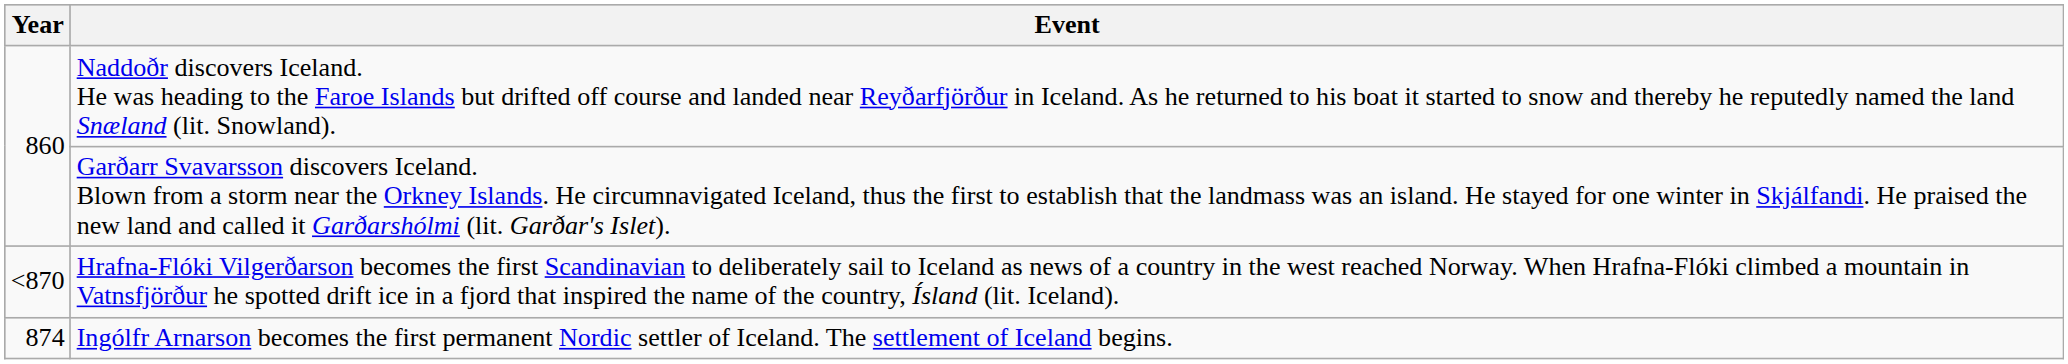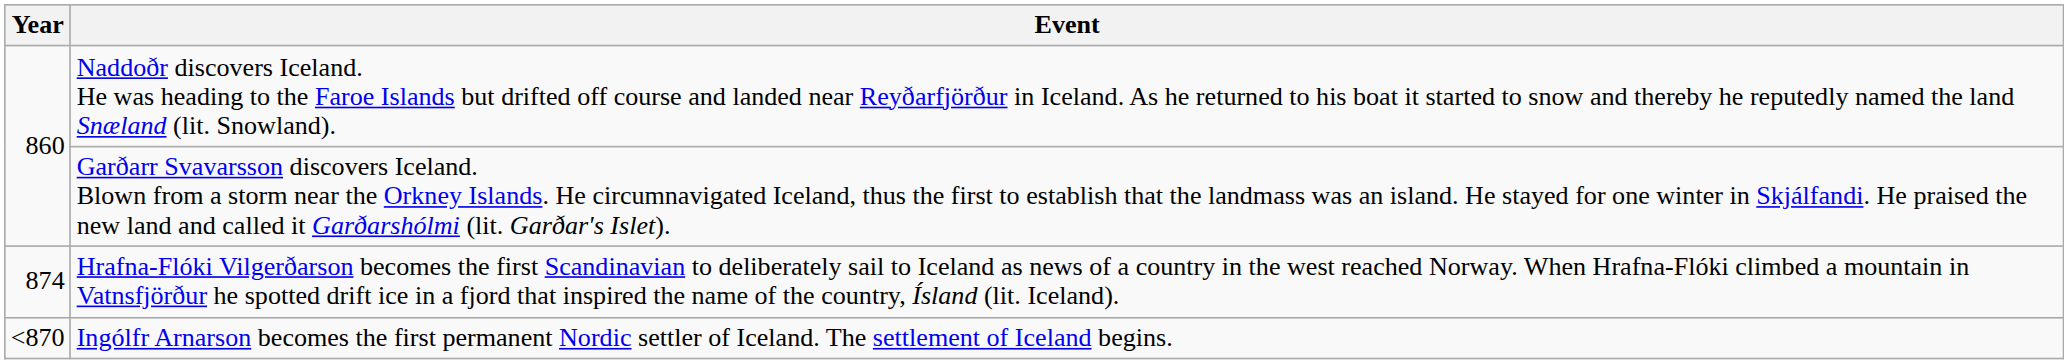row 4 | Year: <870 -> 874
row 5 | Year: 874 -> <870
